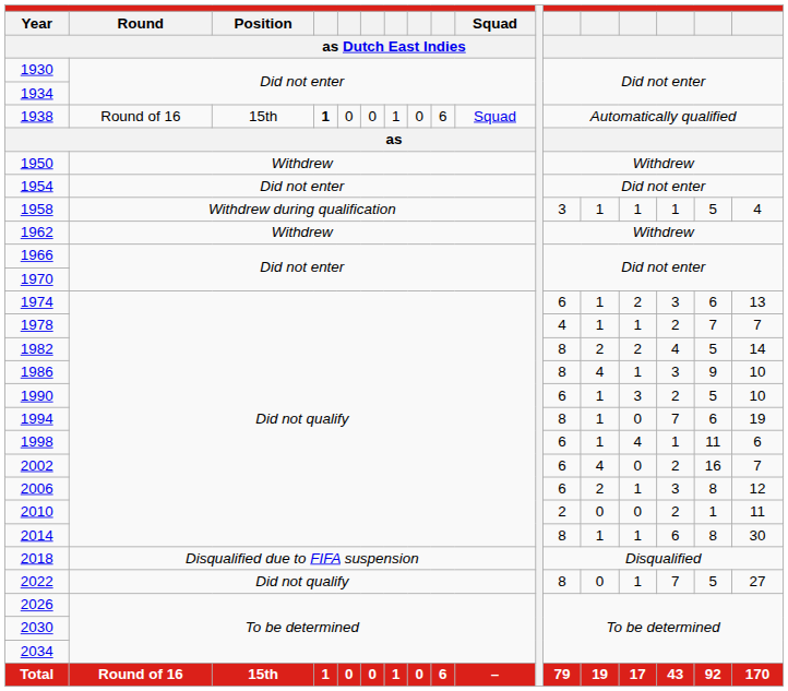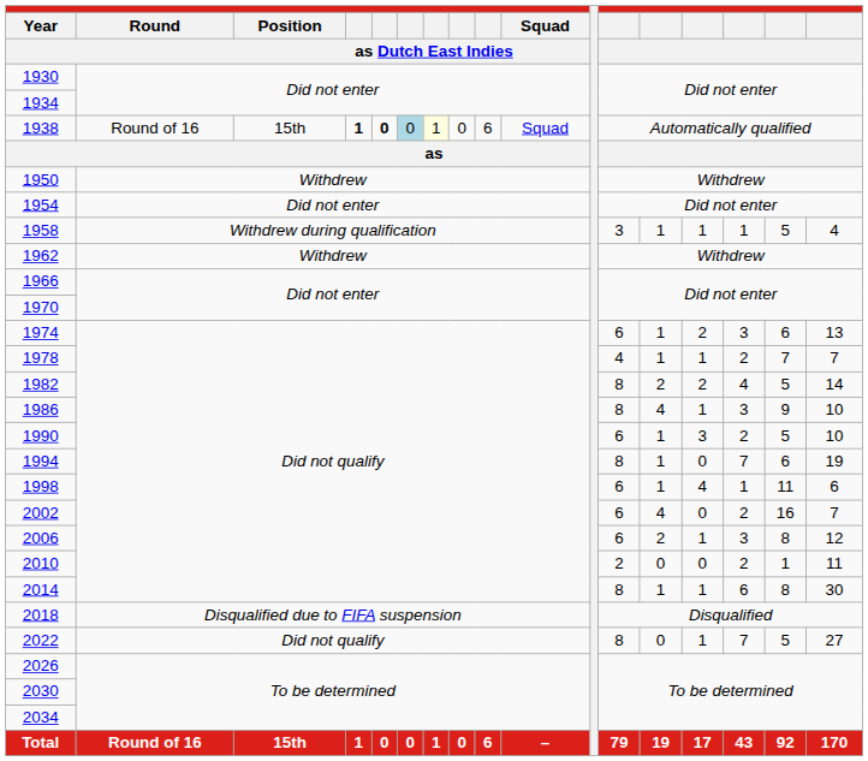1938 | column 5: normal -> bold
1938 | column 6: no background -> lightblue background
1938 | column 7: no background -> lightyellow background
